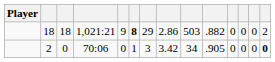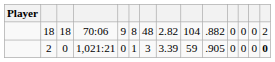row 2 | column 4: 1,021:21 -> 70:06
row 2 | column 6: bold -> normal
row 2 | column 7: 29 -> 48
row 2 | column 8: 2.86 -> 2.82
row 2 | column 9: 503 -> 104
row 3 | column 4: 70:06 -> 1,021:21
row 3 | column 8: 3.42 -> 3.39
row 3 | column 9: 34 -> 59
